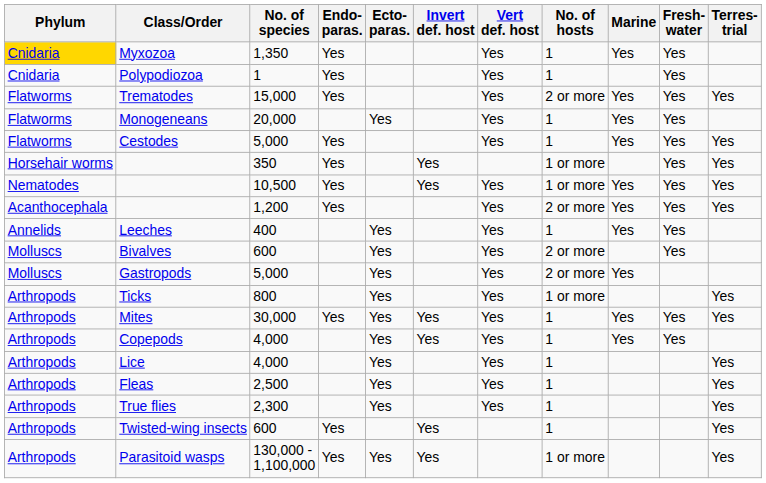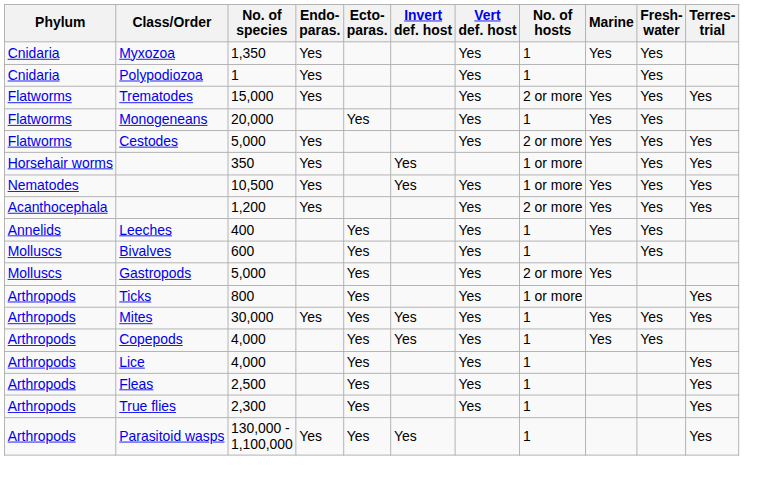Myxozoa | Phylum: gold background -> no background
Cestodes | No. of hosts: 1 -> 2 or more
Bivalves | No. of hosts: 2 or more -> 1
- row: Arthropods | Twisted-wing insects | 600 | Yes | Yes | 1 | Yes
Parasitoid wasps | No. of hosts: 1 or more -> 1
